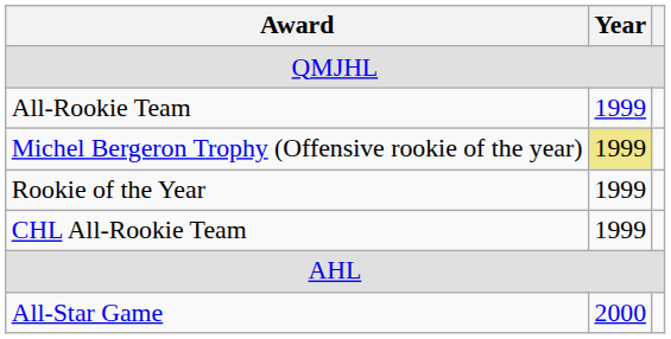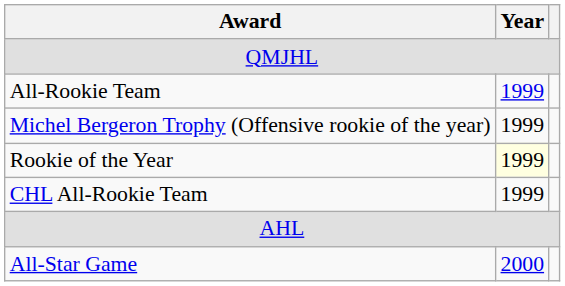Michel Bergeron Trophy (Offensive rookie of the year) | Year: khaki background -> no background
Rookie of the Year | Year: no background -> lightyellow background
